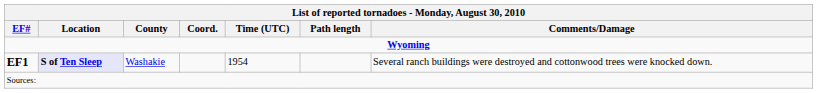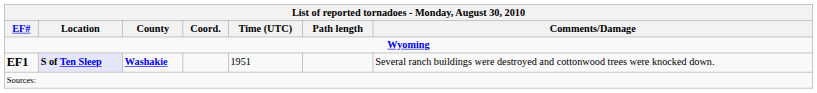EF1 | County: normal -> bold
EF1 | Time (UTC): 1954 -> 1951
